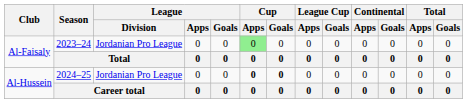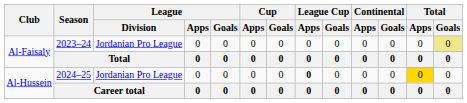Al-Faisaly / 2023–24 | Cup / Apps: lightgreen background -> no background
Al-Faisaly / 2023–24 | Total / Goals: no background -> khaki background
Al-Hussein / 2024–25 | Cup / Apps: bold -> normal
Al-Hussein / 2024–25 | Cup / Goals: bold -> normal
Al-Hussein / 2024–25 | League Cup / Apps: normal -> bold
Al-Hussein / 2024–25 | Total / Apps: no background -> gold background
